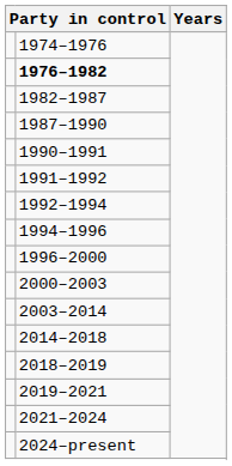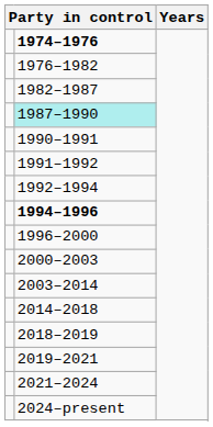1974–1976 | column 2: normal -> bold
1976–1982 | column 2: bold -> normal
1987–1990 | column 2: no background -> paleturquoise background
1994–1996 | column 2: normal -> bold
